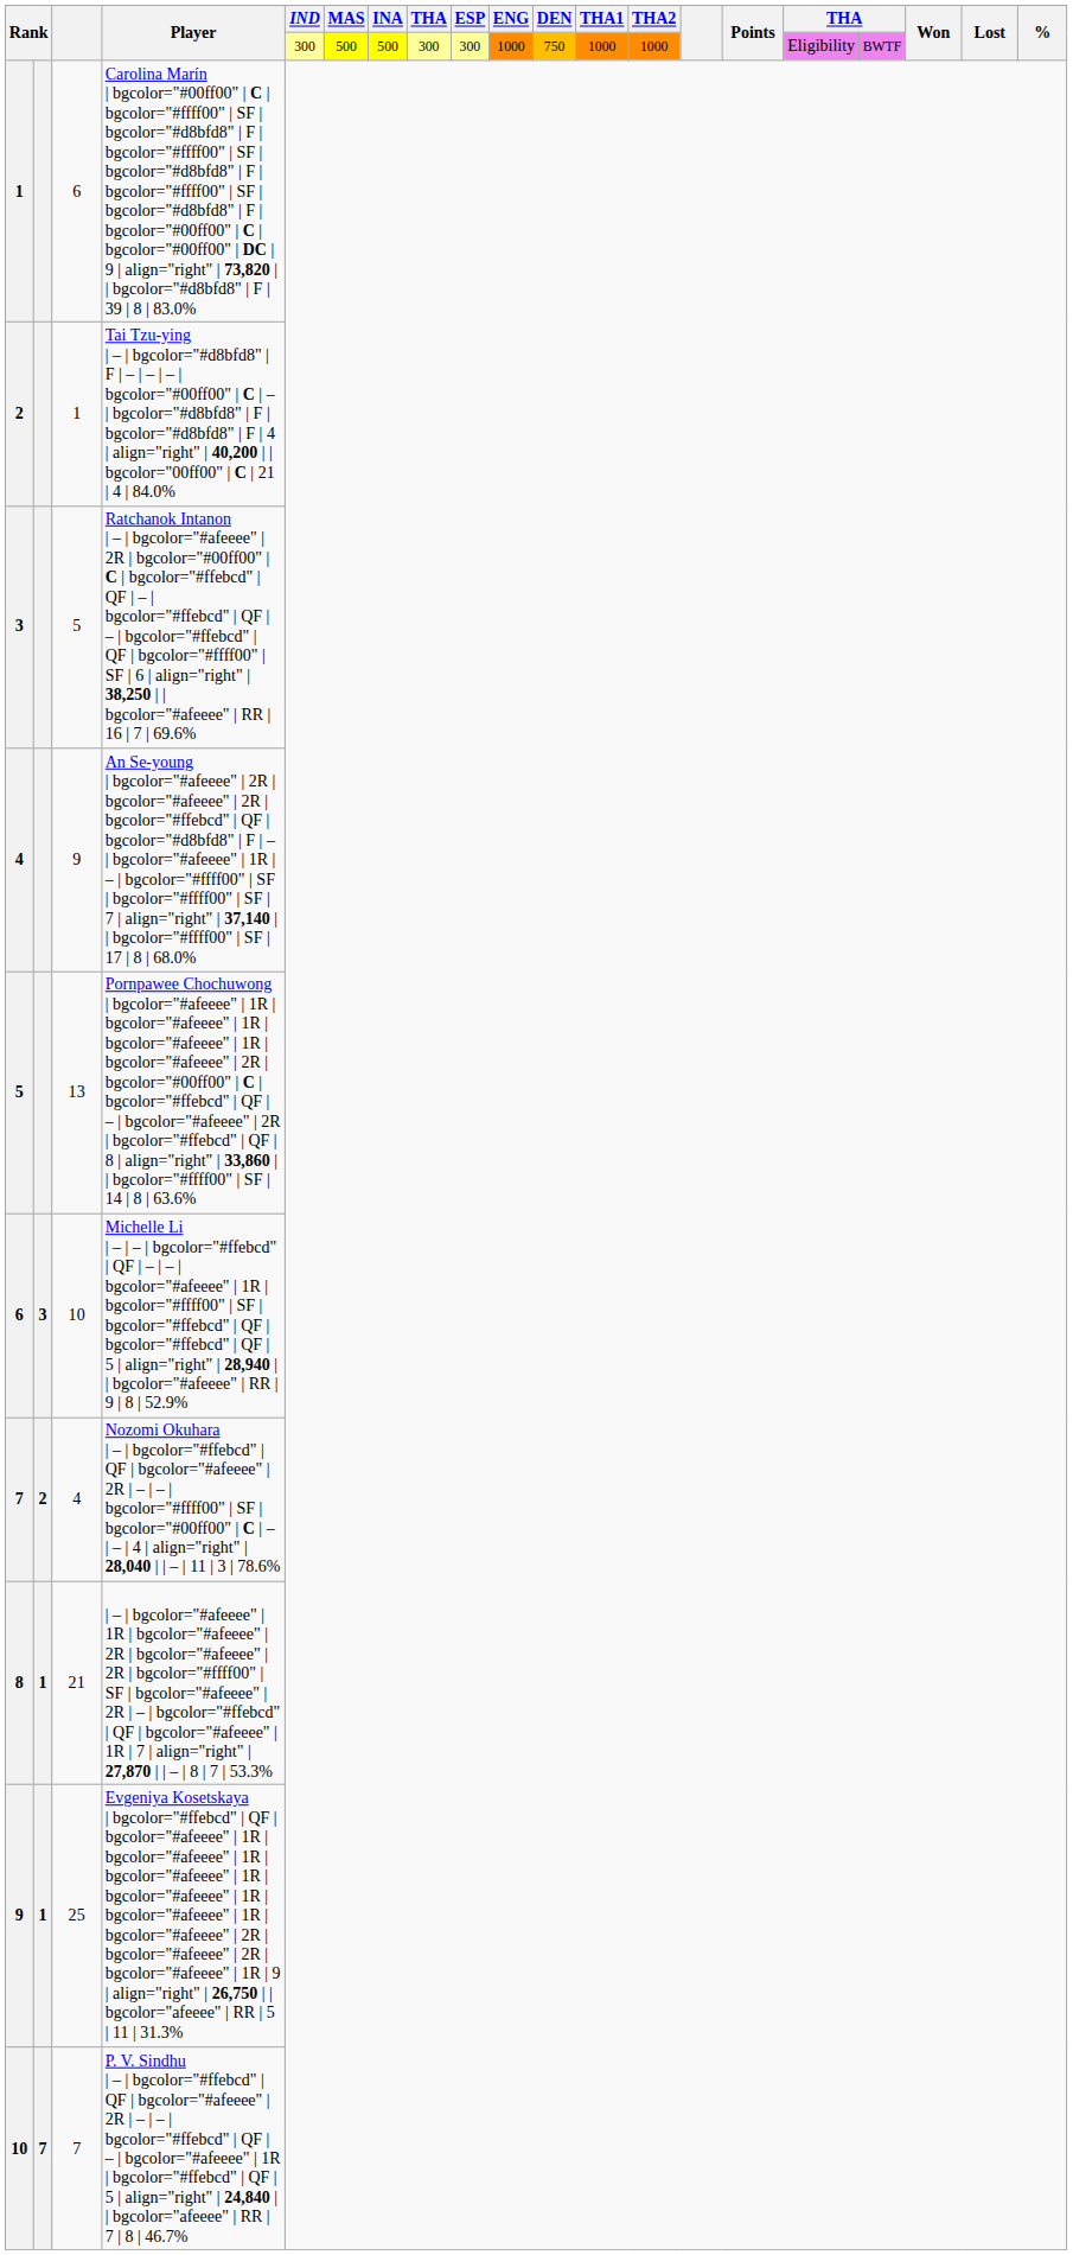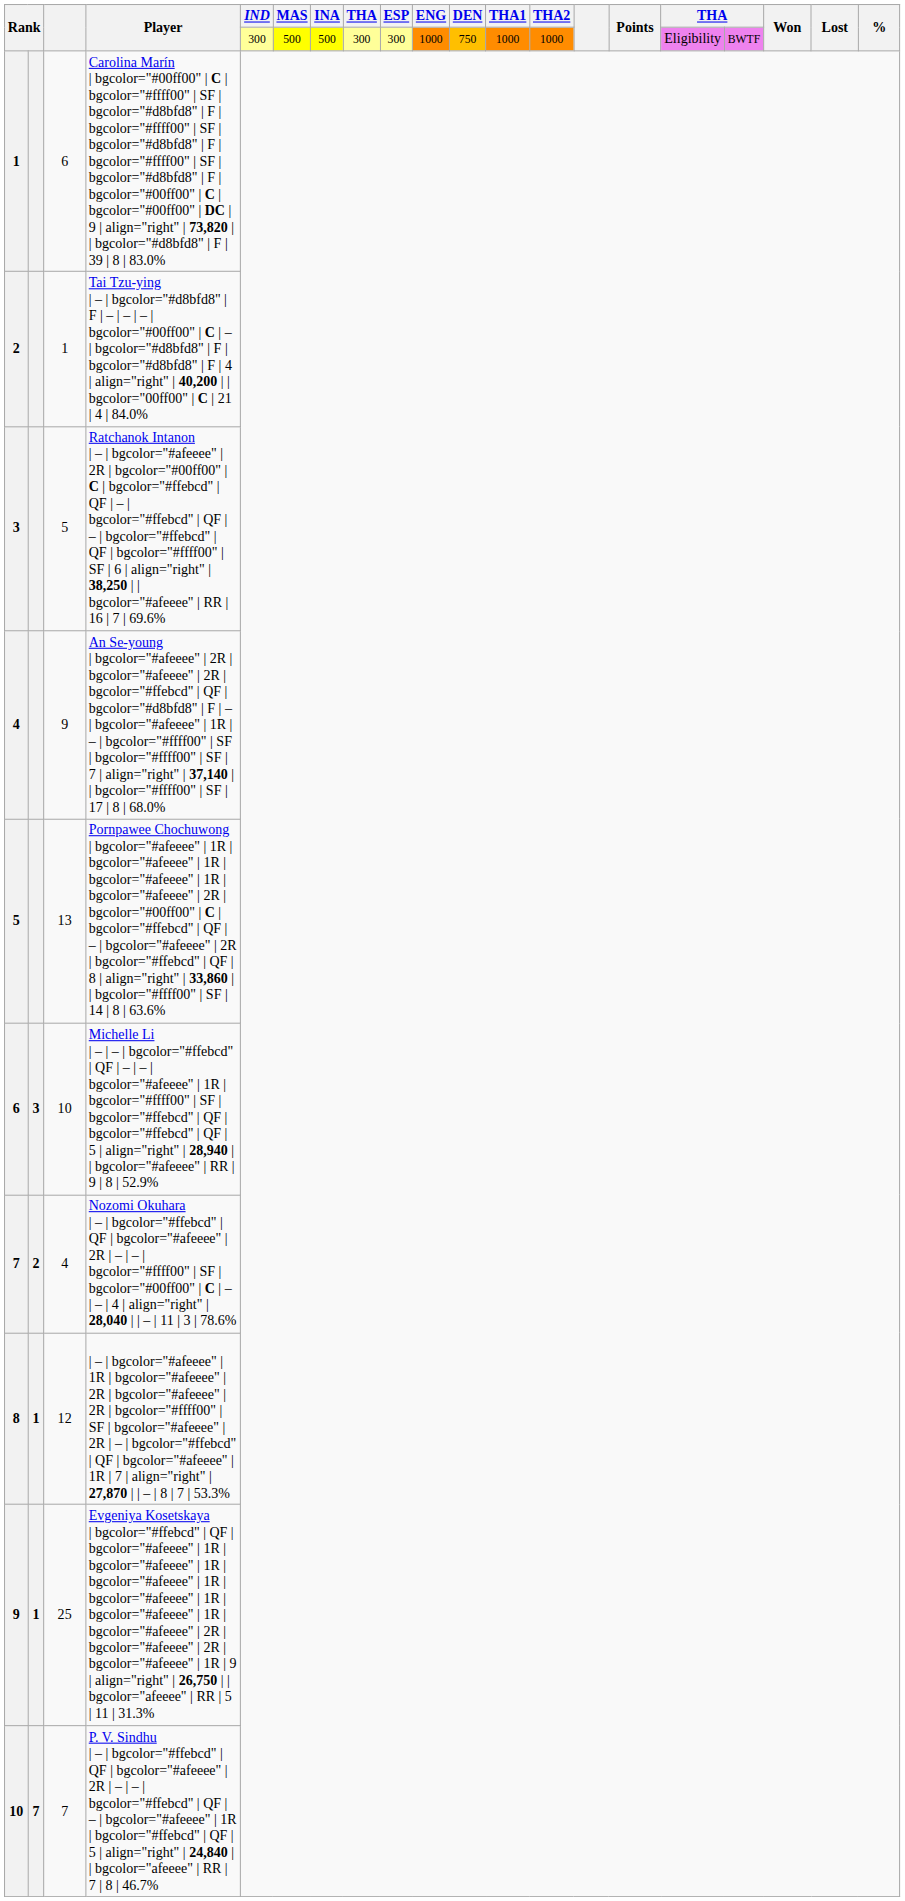8 | column 3: 21 -> 12
